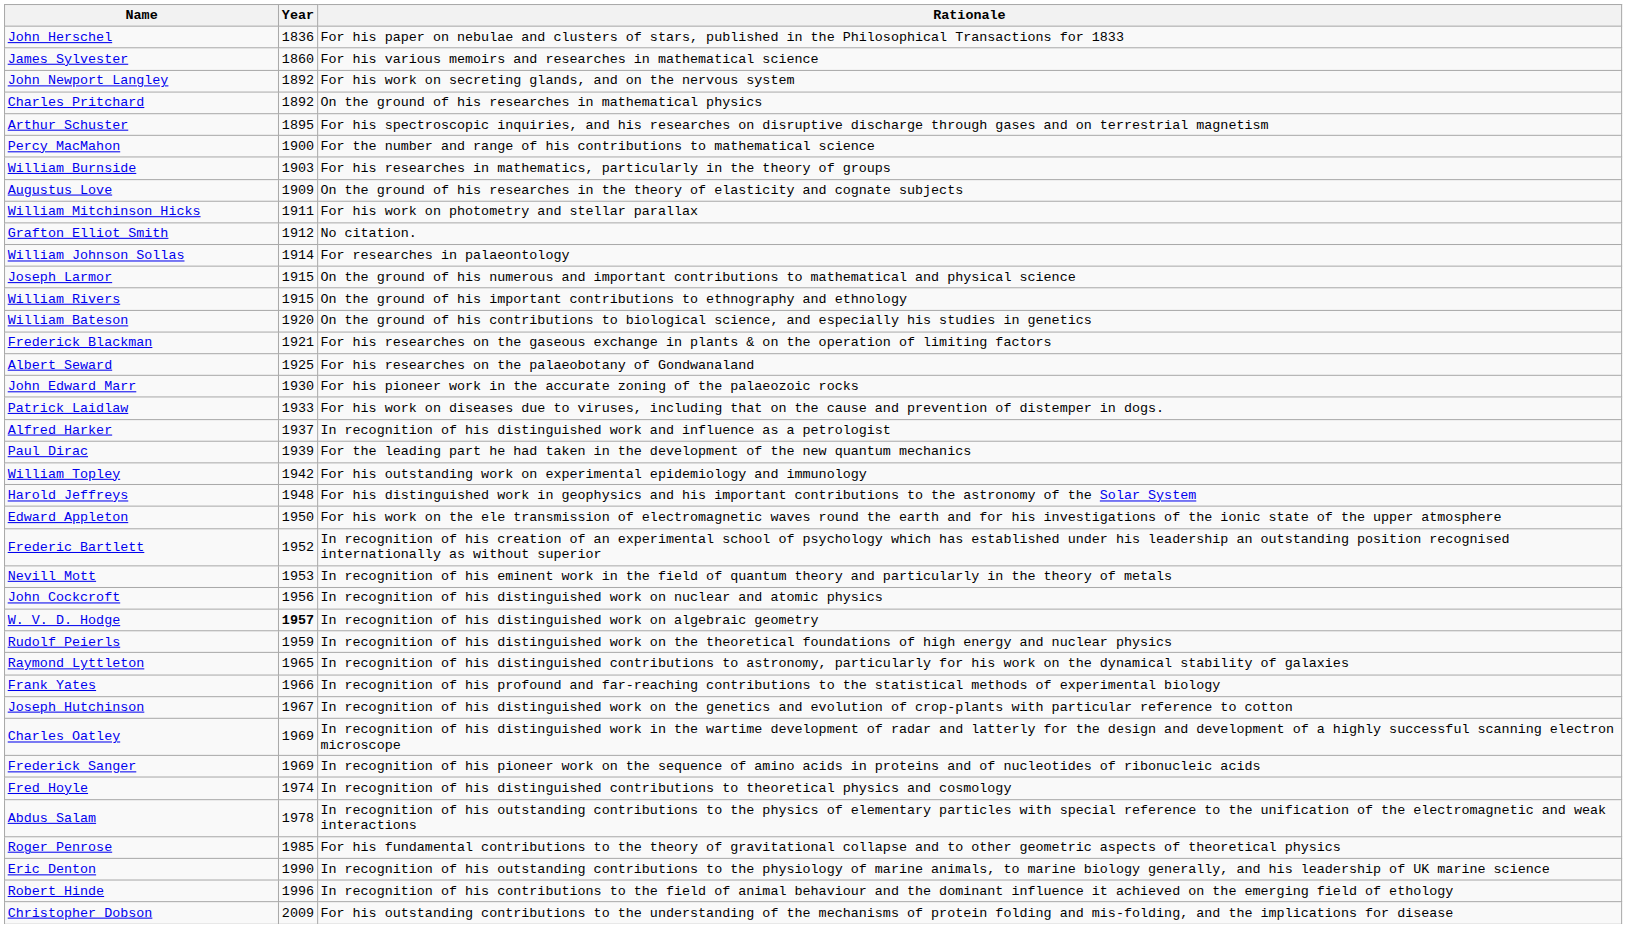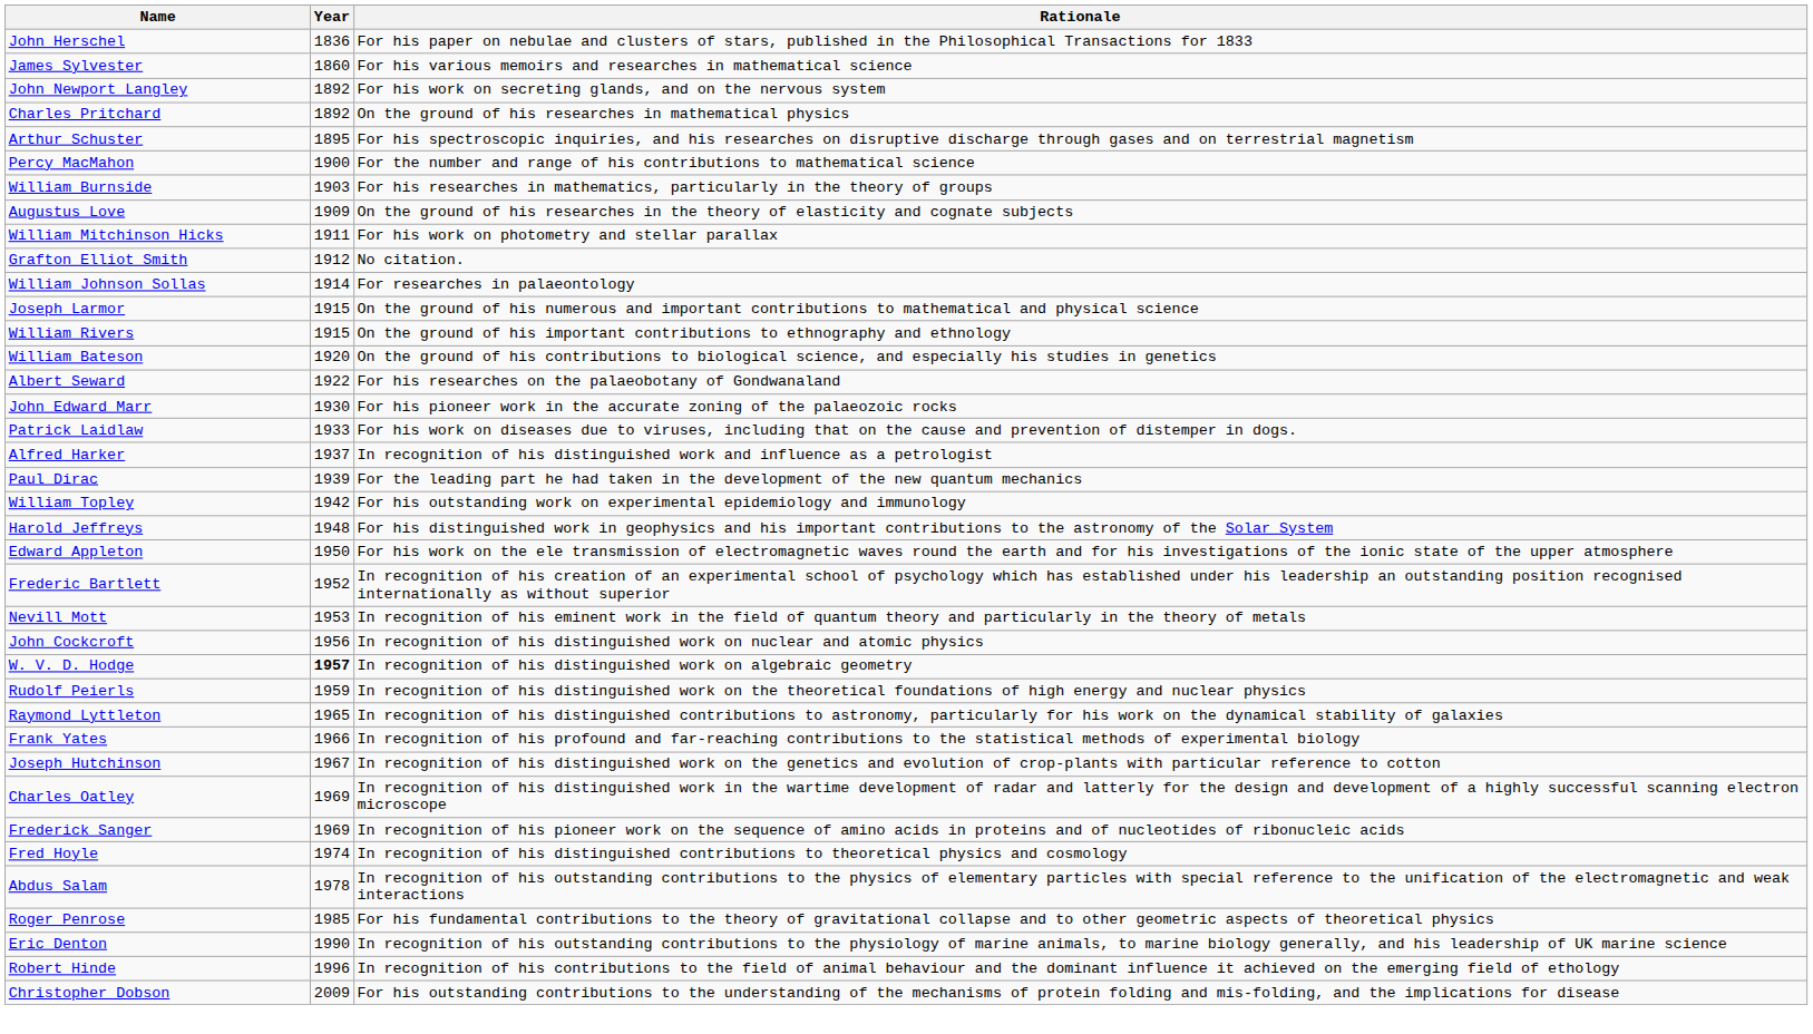- row: Frederick Blackman | 1921 | For his researches on the gaseous exchange in plants & on the operation of limiting factors
Albert Seward | Year: 1925 -> 1922
